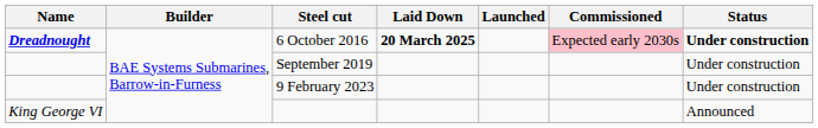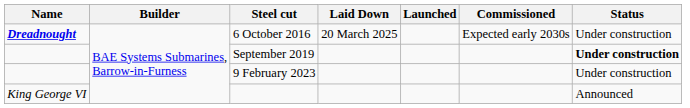6 October 2016 | Laid Down: bold -> normal
6 October 2016 | Commissioned: pink background -> no background
6 October 2016 | Status: bold -> normal
September 2019 | Status: normal -> bold
